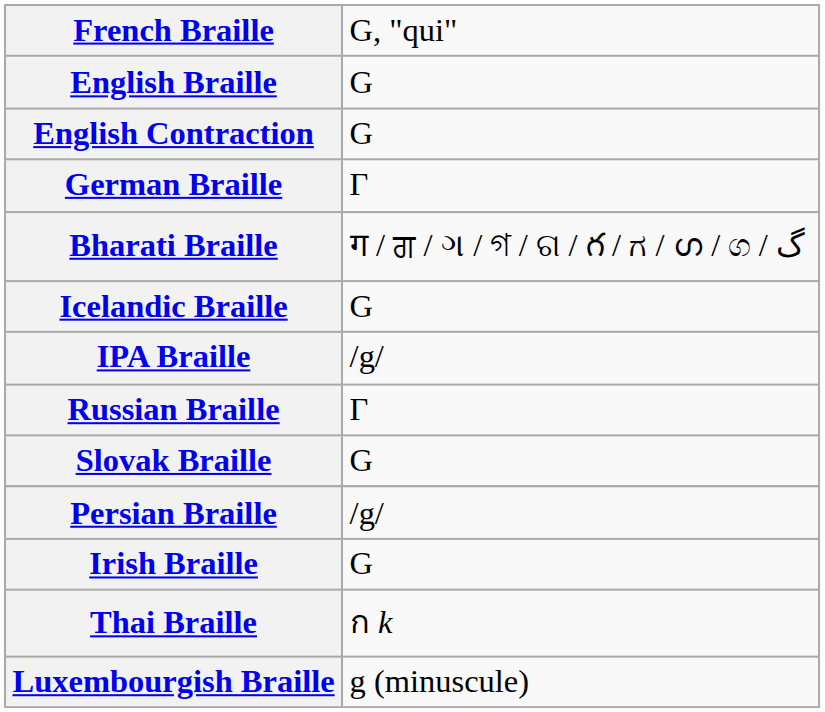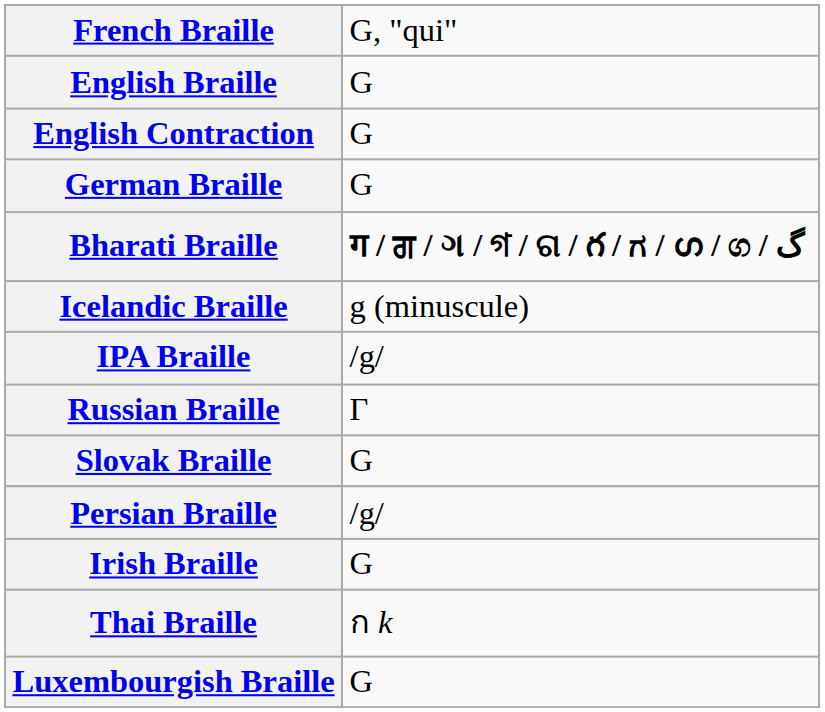German Braille | column 2: Г -> G
Bharati Braille | column 2: normal -> bold
Icelandic Braille | column 2: G -> g (minuscule)
Luxembourgish Braille | column 2: g (minuscule) -> G
